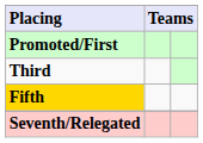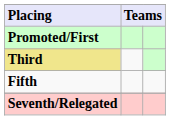Third | Placing: no background -> khaki background
Fifth | Placing: gold background -> no background
